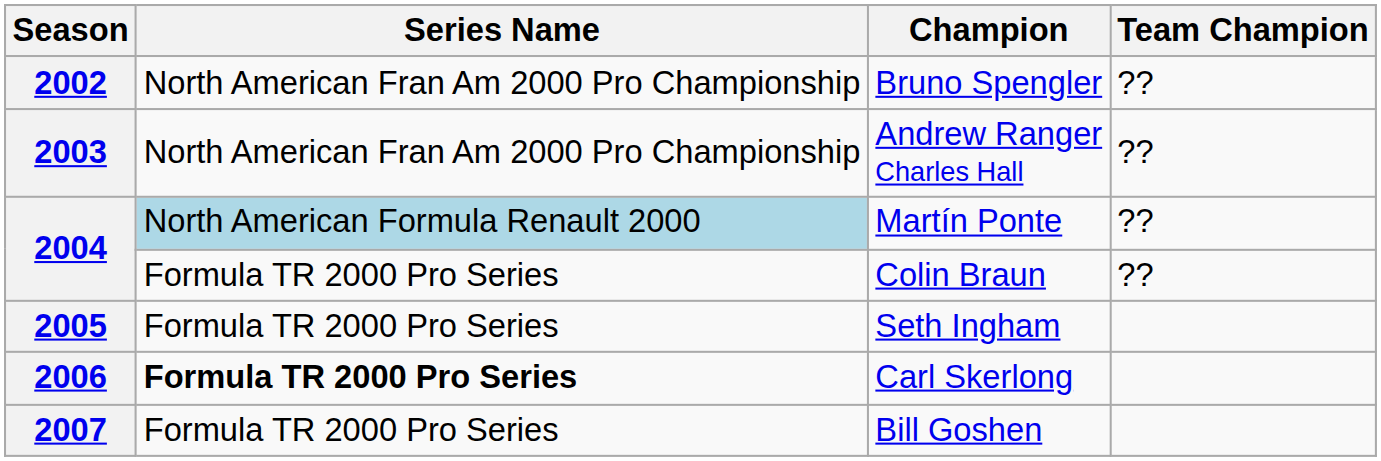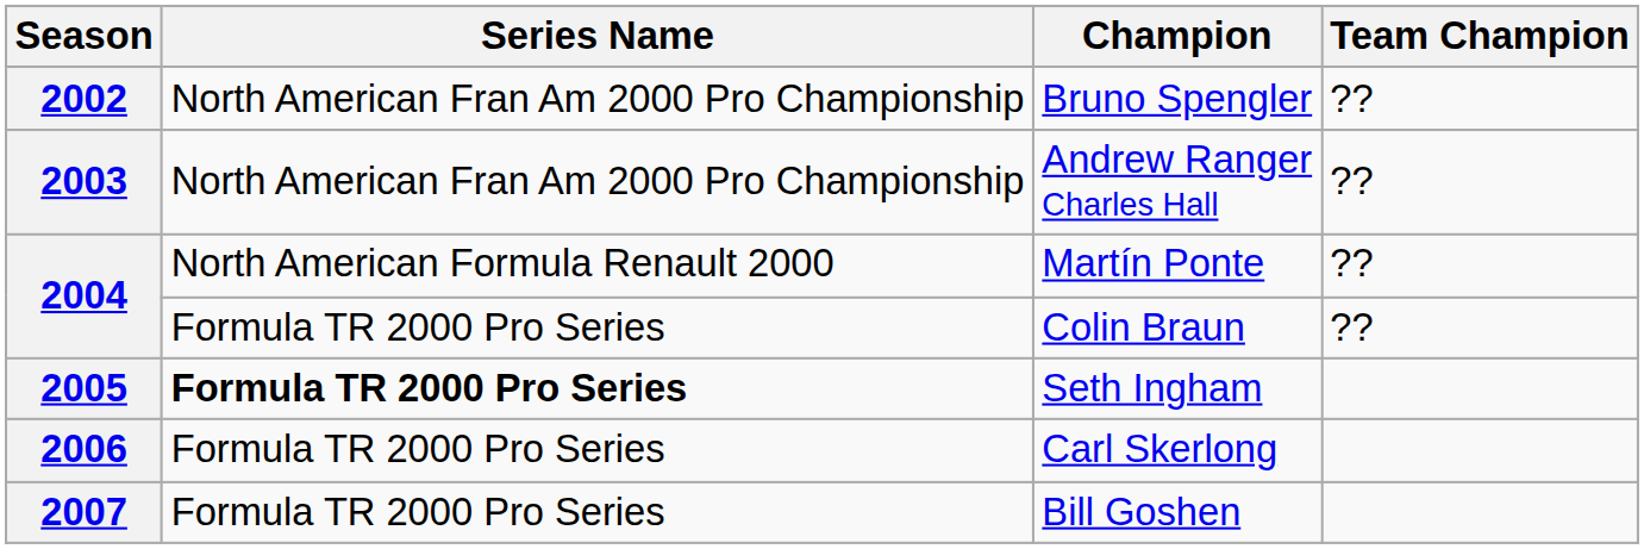Martín Ponte | Series Name: lightblue background -> no background
Seth Ingham | Series Name: normal -> bold
Carl Skerlong | Series Name: bold -> normal
